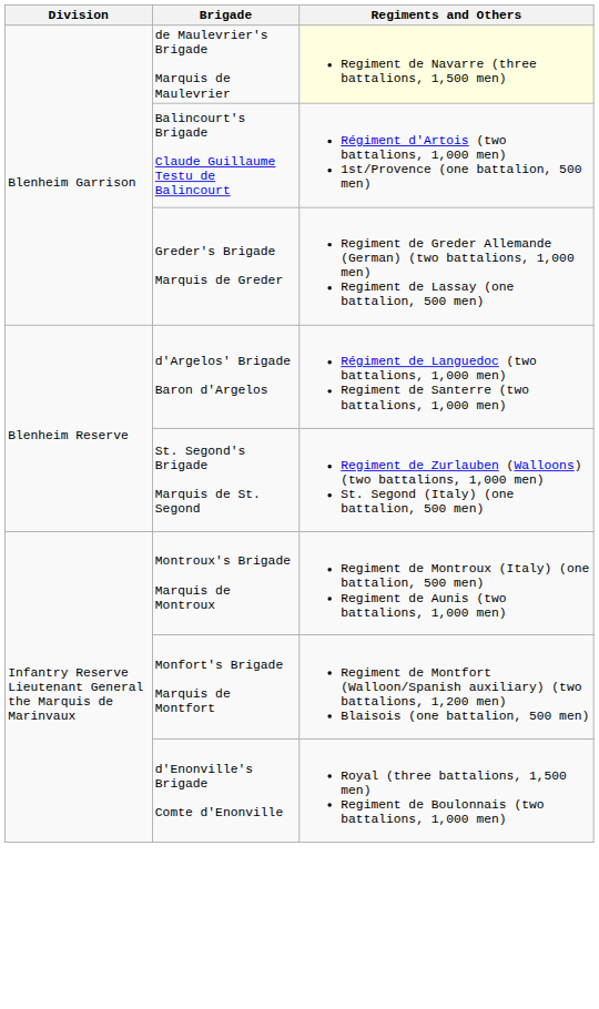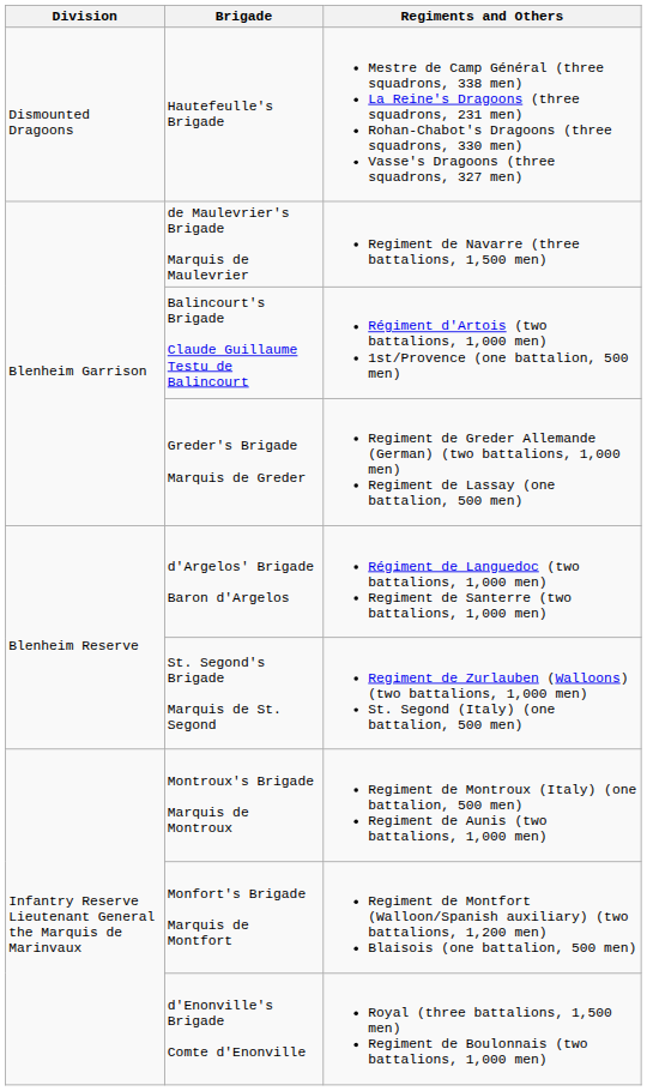+ row: Dismounted Dragoons | Hautefeulle's Brigade | Mestre de Camp Général (three squadrons, 338 men) La Reine's Dragoons (three squadrons, 231 men) Rohan-Chabot's Dragoons (three squadrons, 330 men) Vasse's Dragoons (three squadrons, 327 men)
de Maulevrier's Brigade Marquis de Maulevrier | Regiments and Others: lightyellow background -> no background
